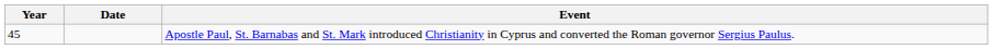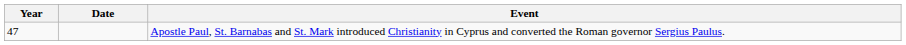row 2 | Year: 45 -> 47
